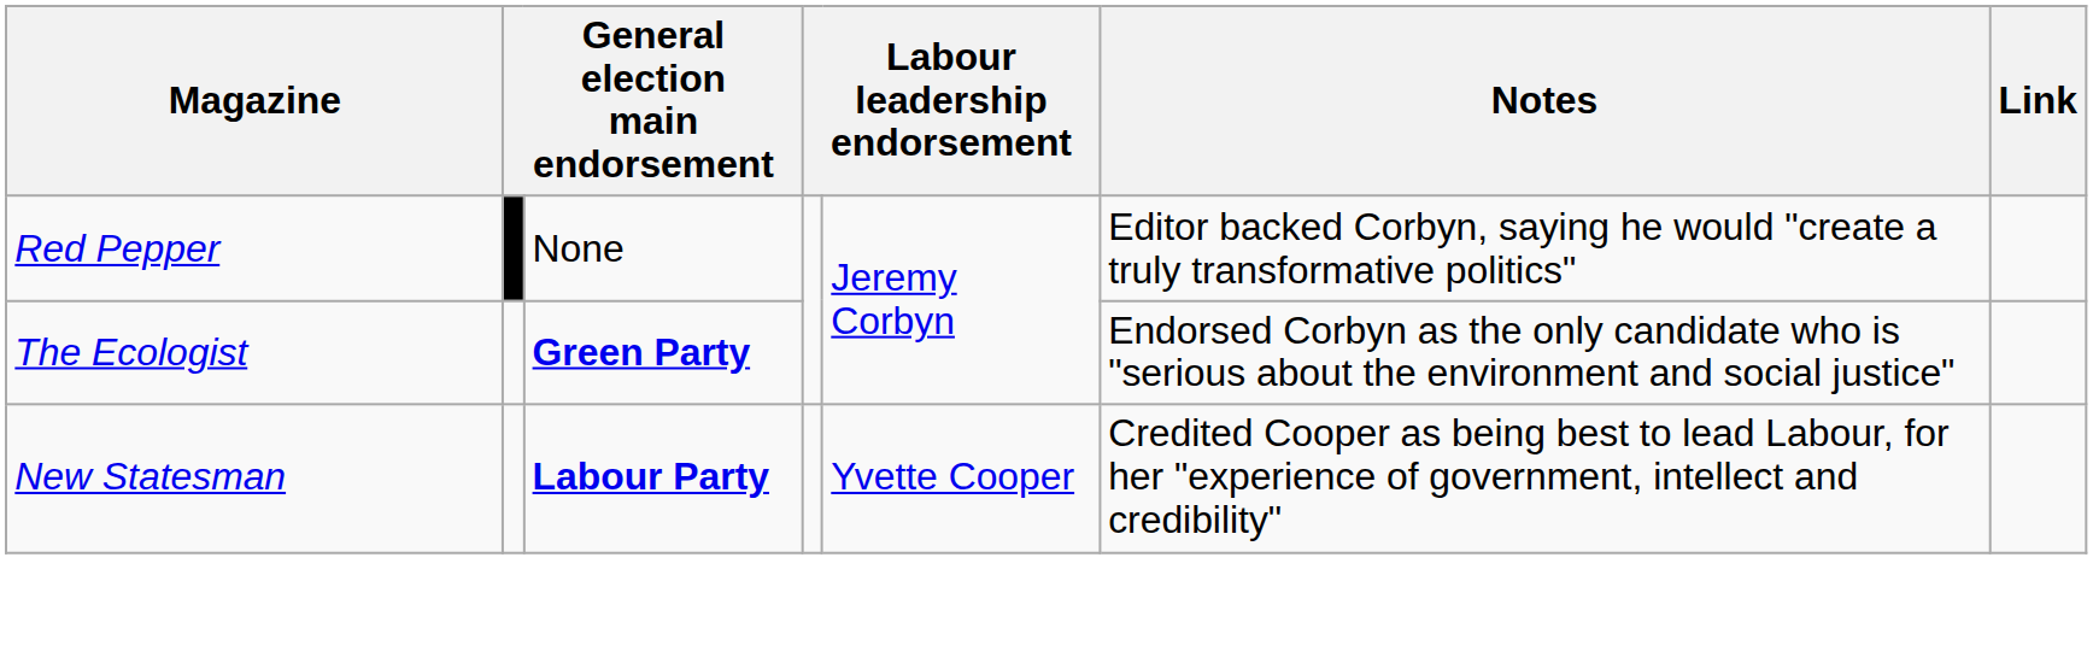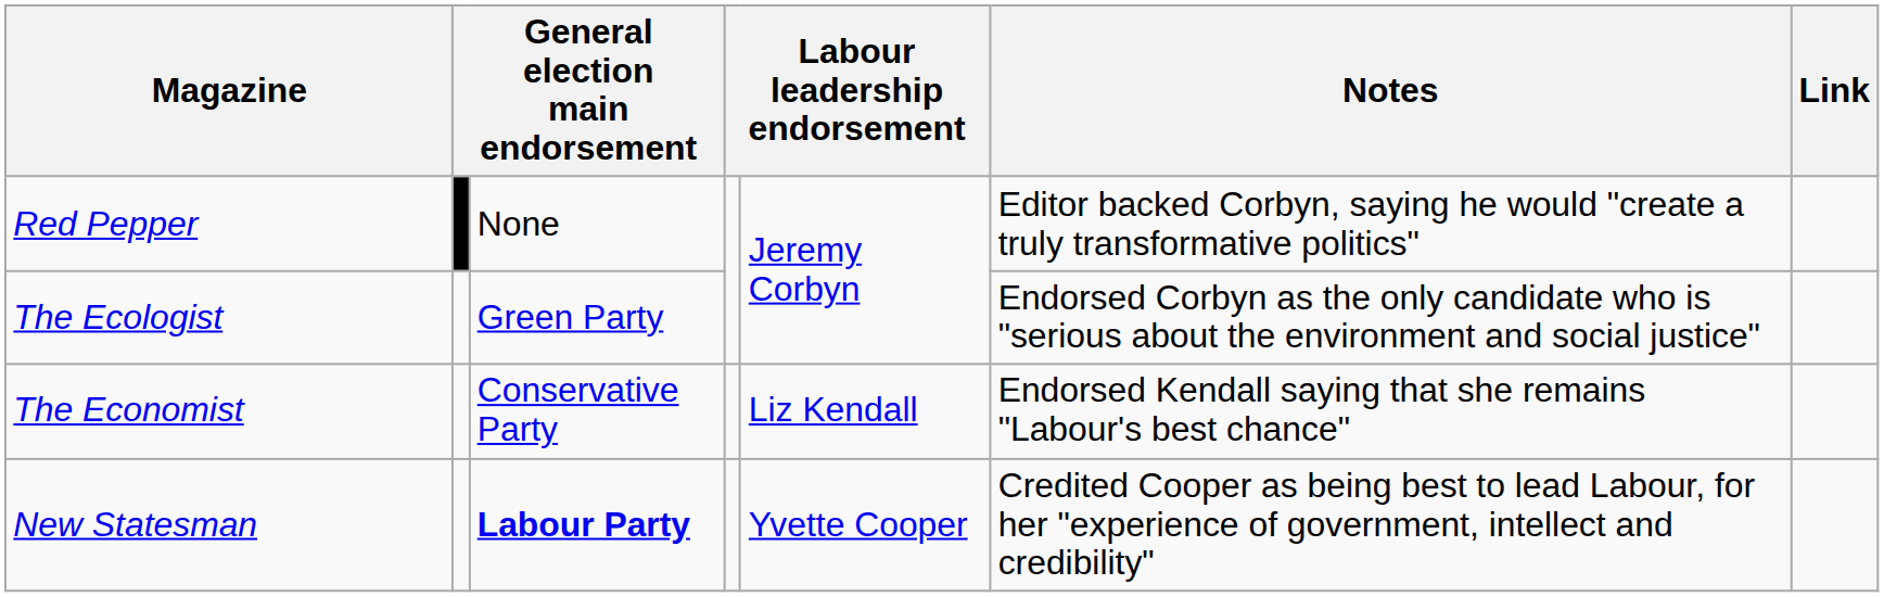The Ecologist | column 3: bold -> normal
+ row: The Economist | Conservative Party | Liz Kendall | Endorsed Kendall saying that she remains "Labour's best chance"
